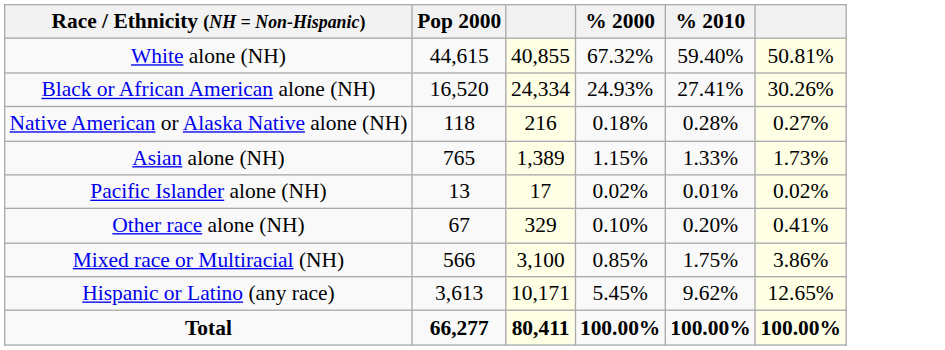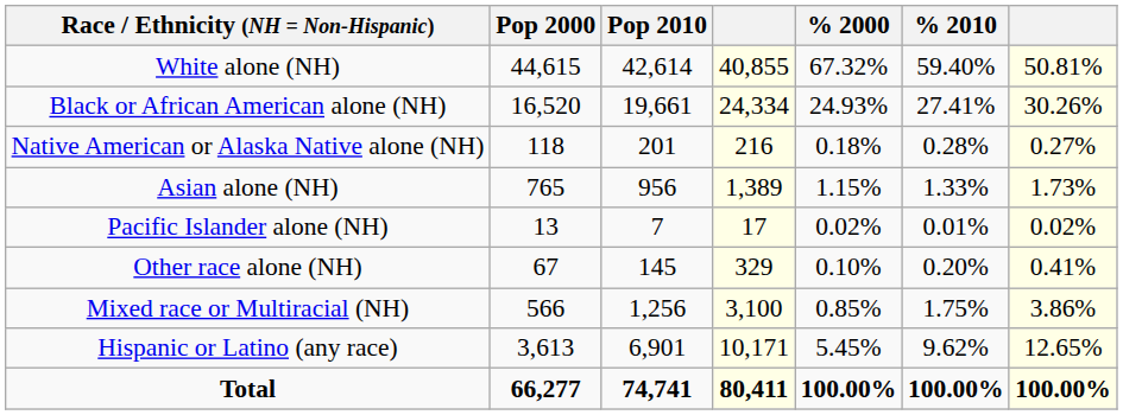+ column: Pop 2010 | 42,614 | 19,661 | 201 | 956 | 7 | 145 | 1,256 | 6,901 | 74,741
